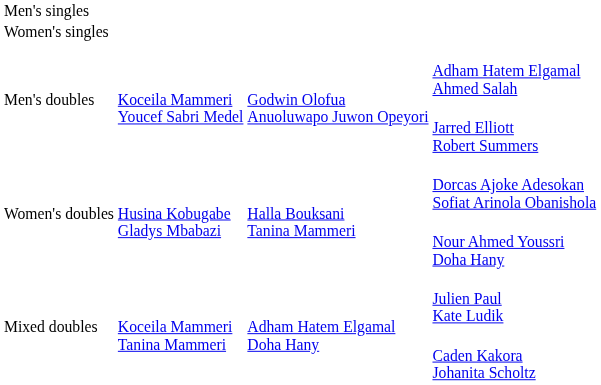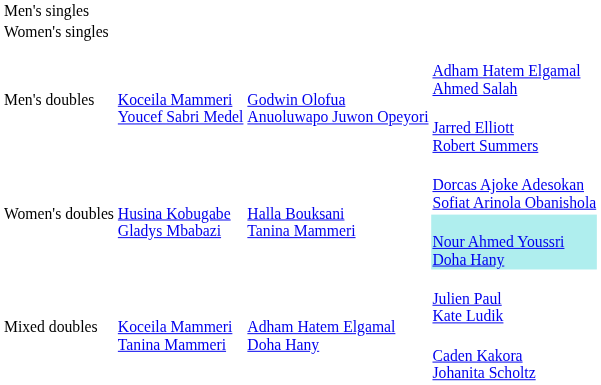Nour Ahmed Youssri Doha Hany | column 4: no background -> paleturquoise background
